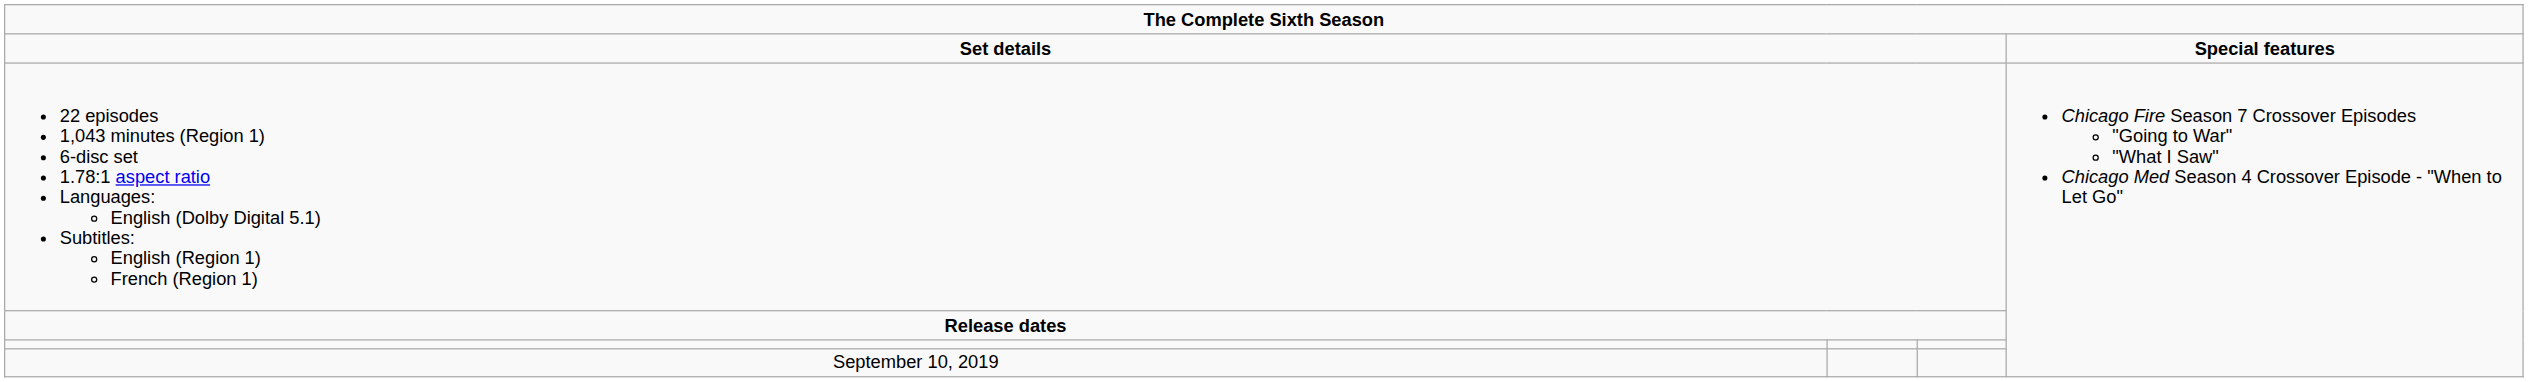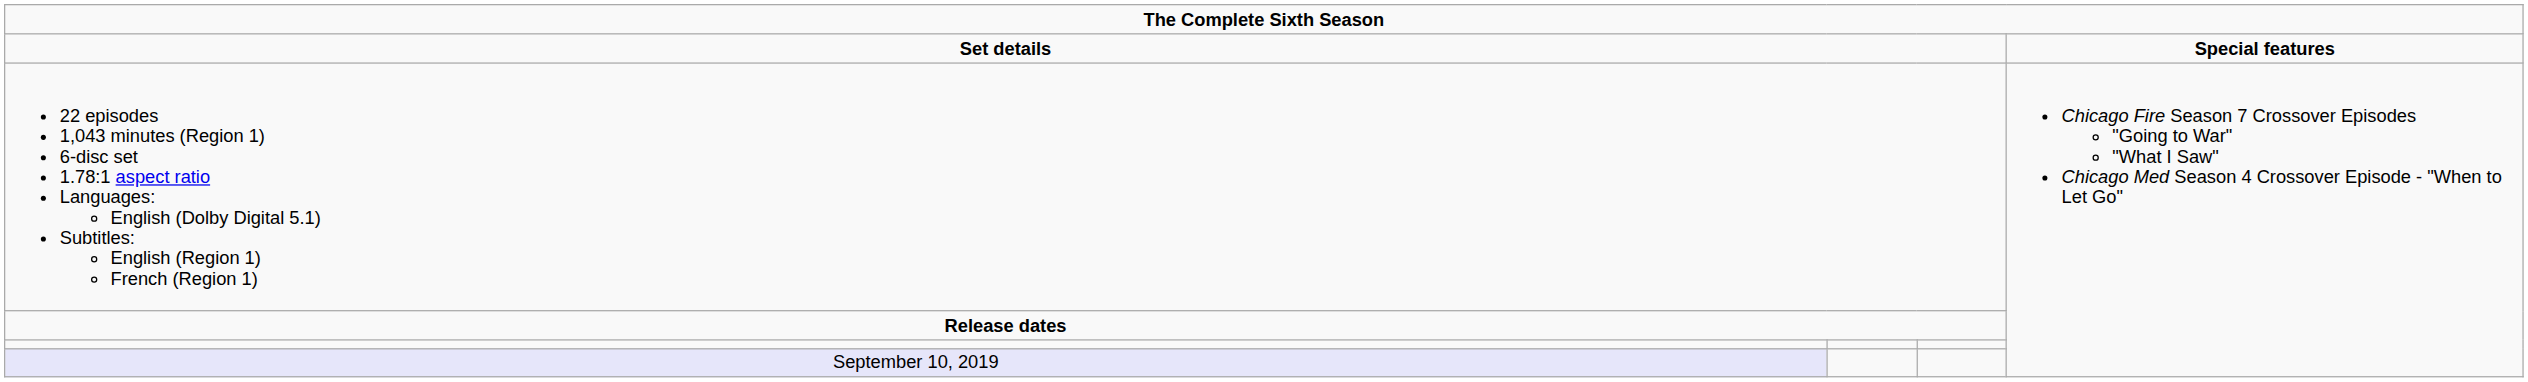September 10, 2019 | column 1: no background -> lavender background
